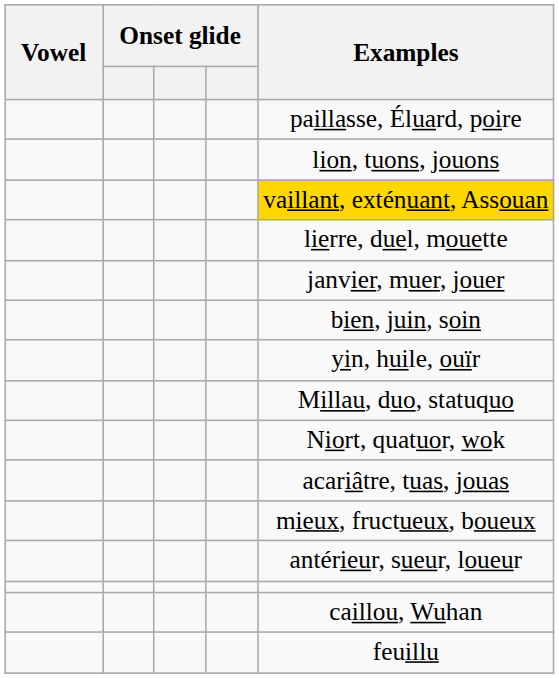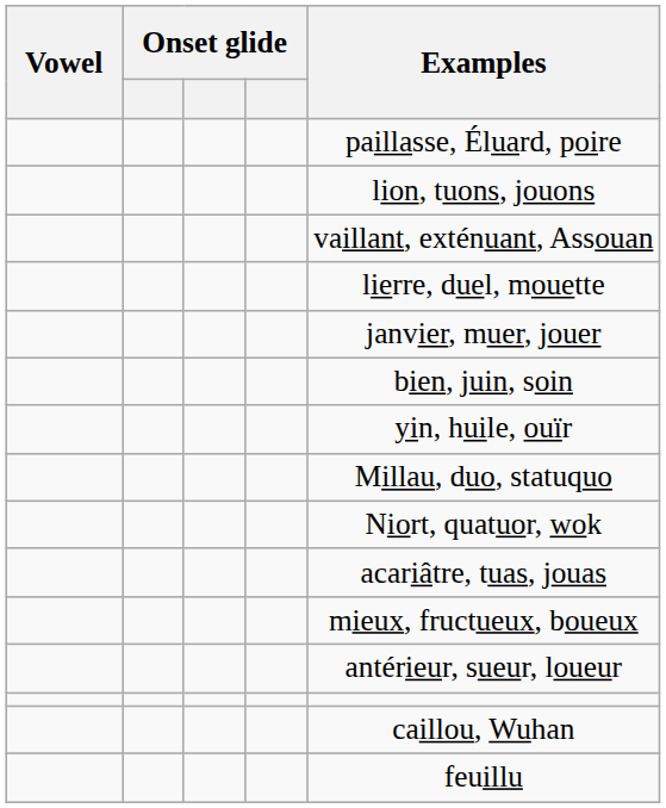row 5 | Examples: gold background -> no background
